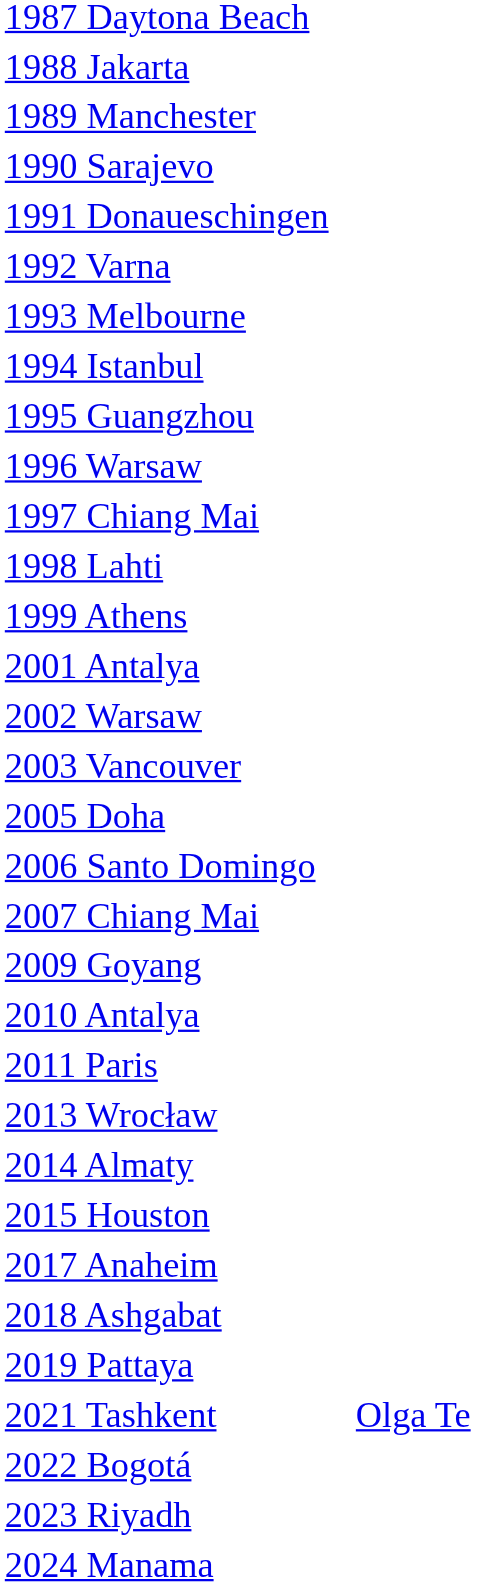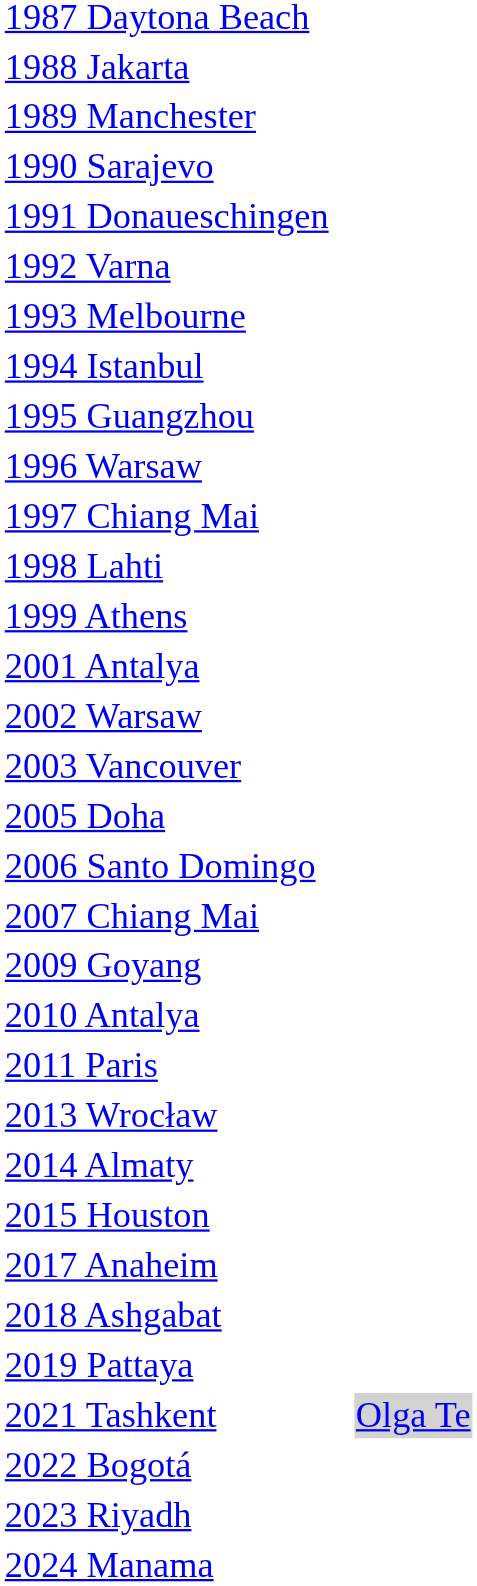2021 Tashkent | column 2: no background -> lightgrey background
